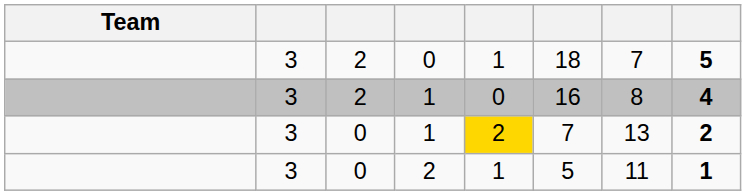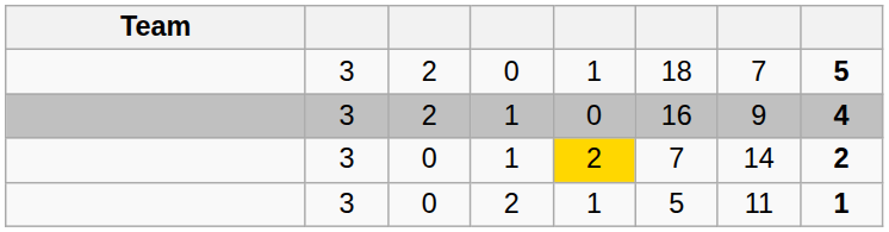row 3 | column 7: 8 -> 9
row 4 | column 7: 13 -> 14
